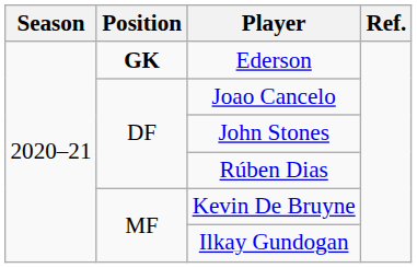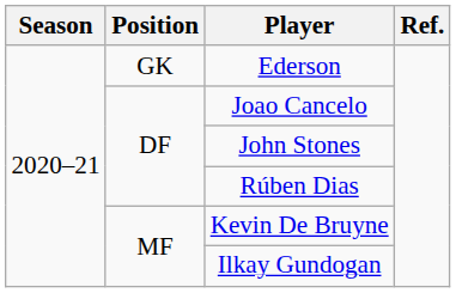Ederson | Position: bold -> normal
